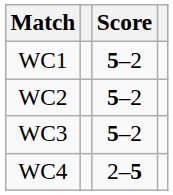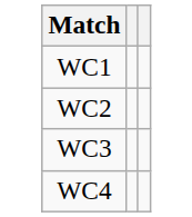- column: Score | 5–2 | 5–2 | 5–2 | 2–5
